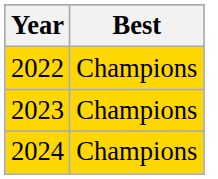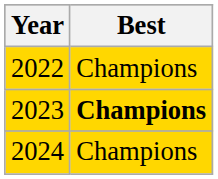2023 | Best: normal -> bold
